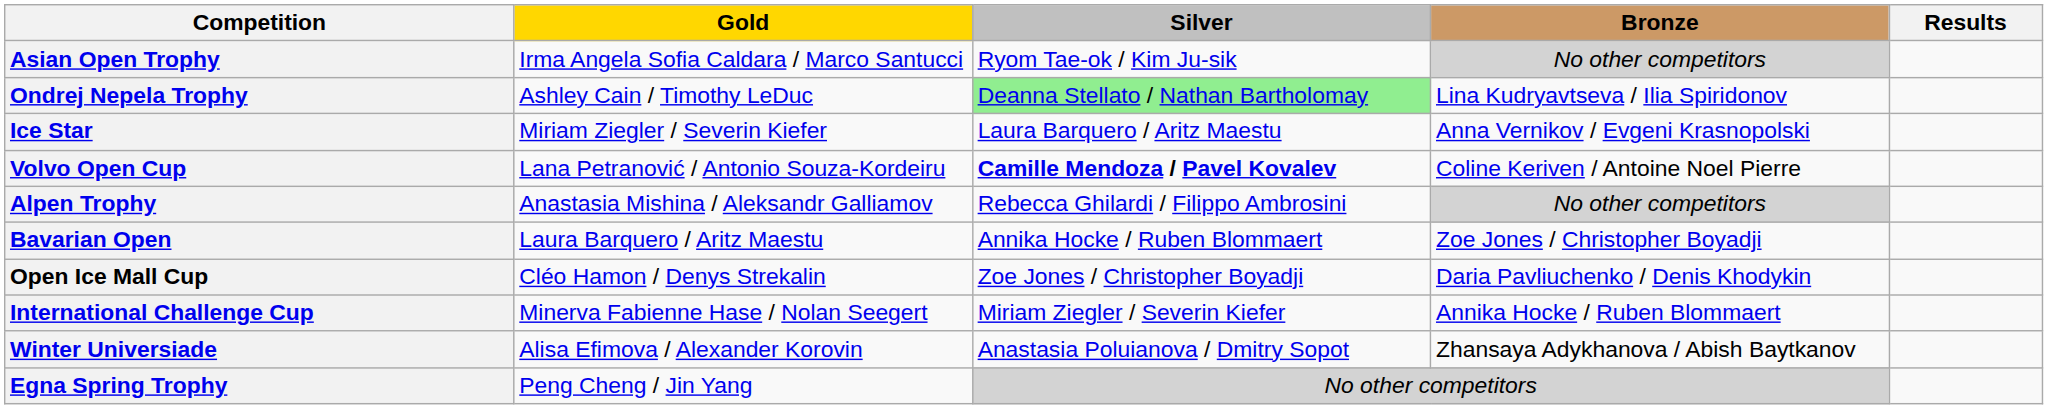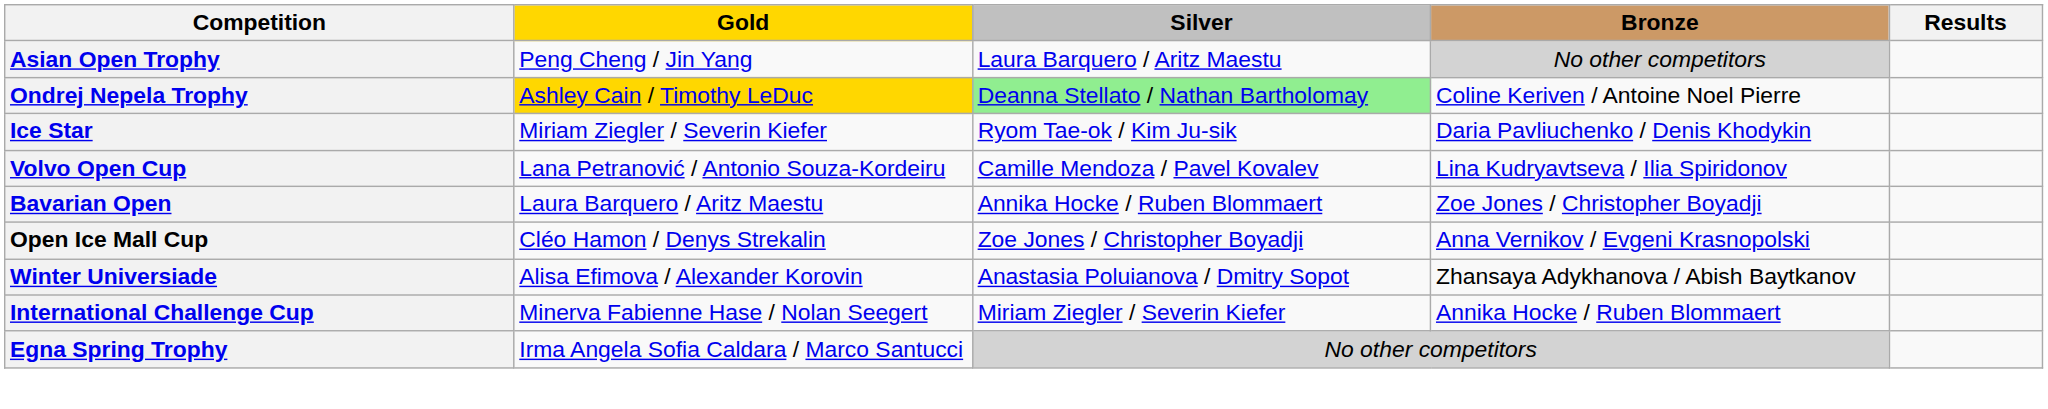Asian Open Trophy | Gold: Irma Angela Sofia Caldara / Marco Santucci -> Peng Cheng / Jin Yang
Asian Open Trophy | Silver: Ryom Tae-ok / Kim Ju-sik -> Laura Barquero / Aritz Maestu
Ondrej Nepela Trophy | Gold: no background -> gold background
Ondrej Nepela Trophy | Bronze: Lina Kudryavtseva / Ilia Spiridonov -> Coline Keriven / Antoine Noel Pierre
Ice Star | Silver: Laura Barquero / Aritz Maestu -> Ryom Tae-ok / Kim Ju-sik
Ice Star | Bronze: Anna Vernikov / Evgeni Krasnopolski -> Daria Pavliuchenko / Denis Khodykin
Volvo Open Cup | Silver: bold -> normal
Volvo Open Cup | Bronze: Coline Keriven / Antoine Noel Pierre -> Lina Kudryavtseva / Ilia Spiridonov
- row: Alpen Trophy | Anastasia Mishina / Aleksandr Galliamov | Rebecca Ghilardi / Filippo Ambrosini | No other competitors
Open Ice Mall Cup | Bronze: Daria Pavliuchenko / Denis Khodykin -> Anna Vernikov / Evgeni Krasnopolski
rows swapped: International Challenge Cup <-> Winter Universiade
Egna Spring Trophy | Gold: Peng Cheng / Jin Yang -> Irma Angela Sofia Caldara / Marco Santucci
